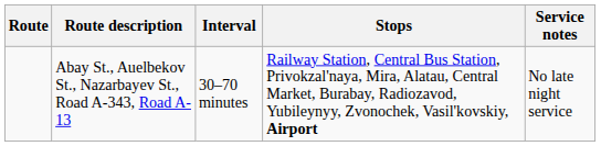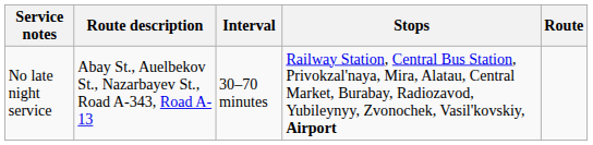columns swapped: Route <-> Service notes
